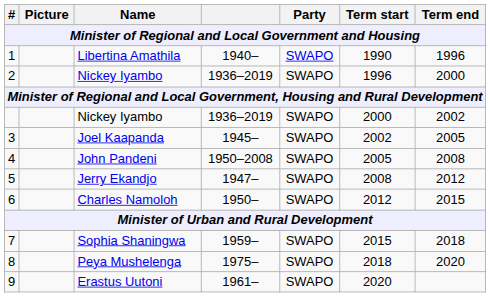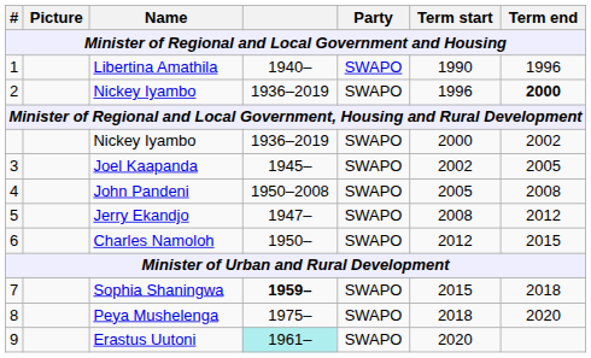2 / Nickey Iyambo | Term end: normal -> bold
Sophia Shaningwa | column 4: normal -> bold
Erastus Uutoni | column 4: no background -> paleturquoise background
